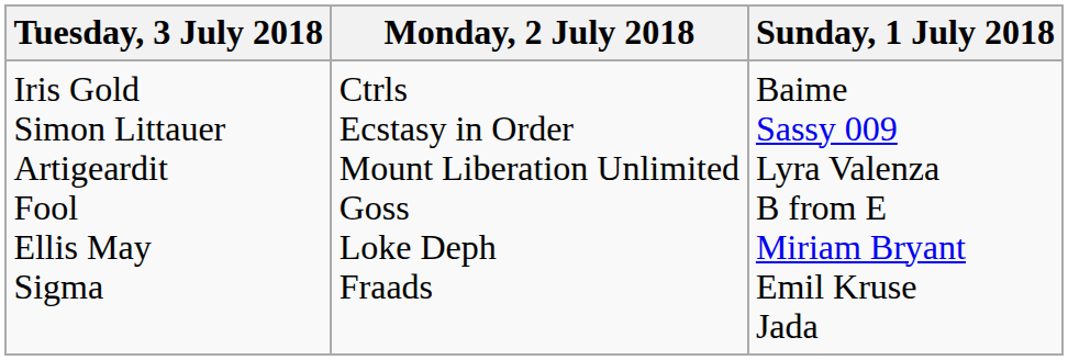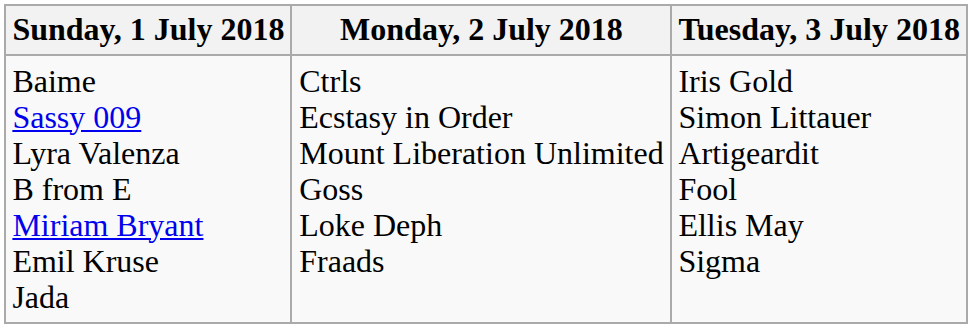columns swapped: Sunday, 1 July 2018 <-> Tuesday, 3 July 2018
